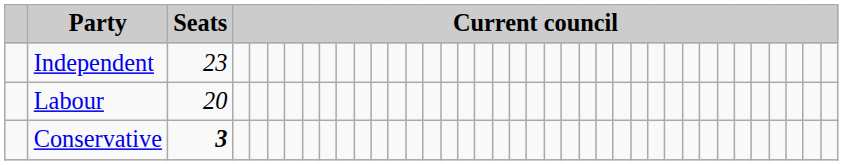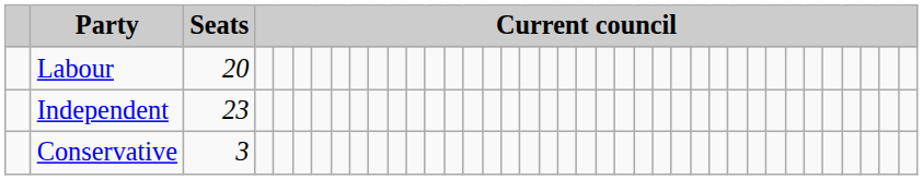rows swapped: Independent <-> Labour
Conservative | Seats: bold -> normal
